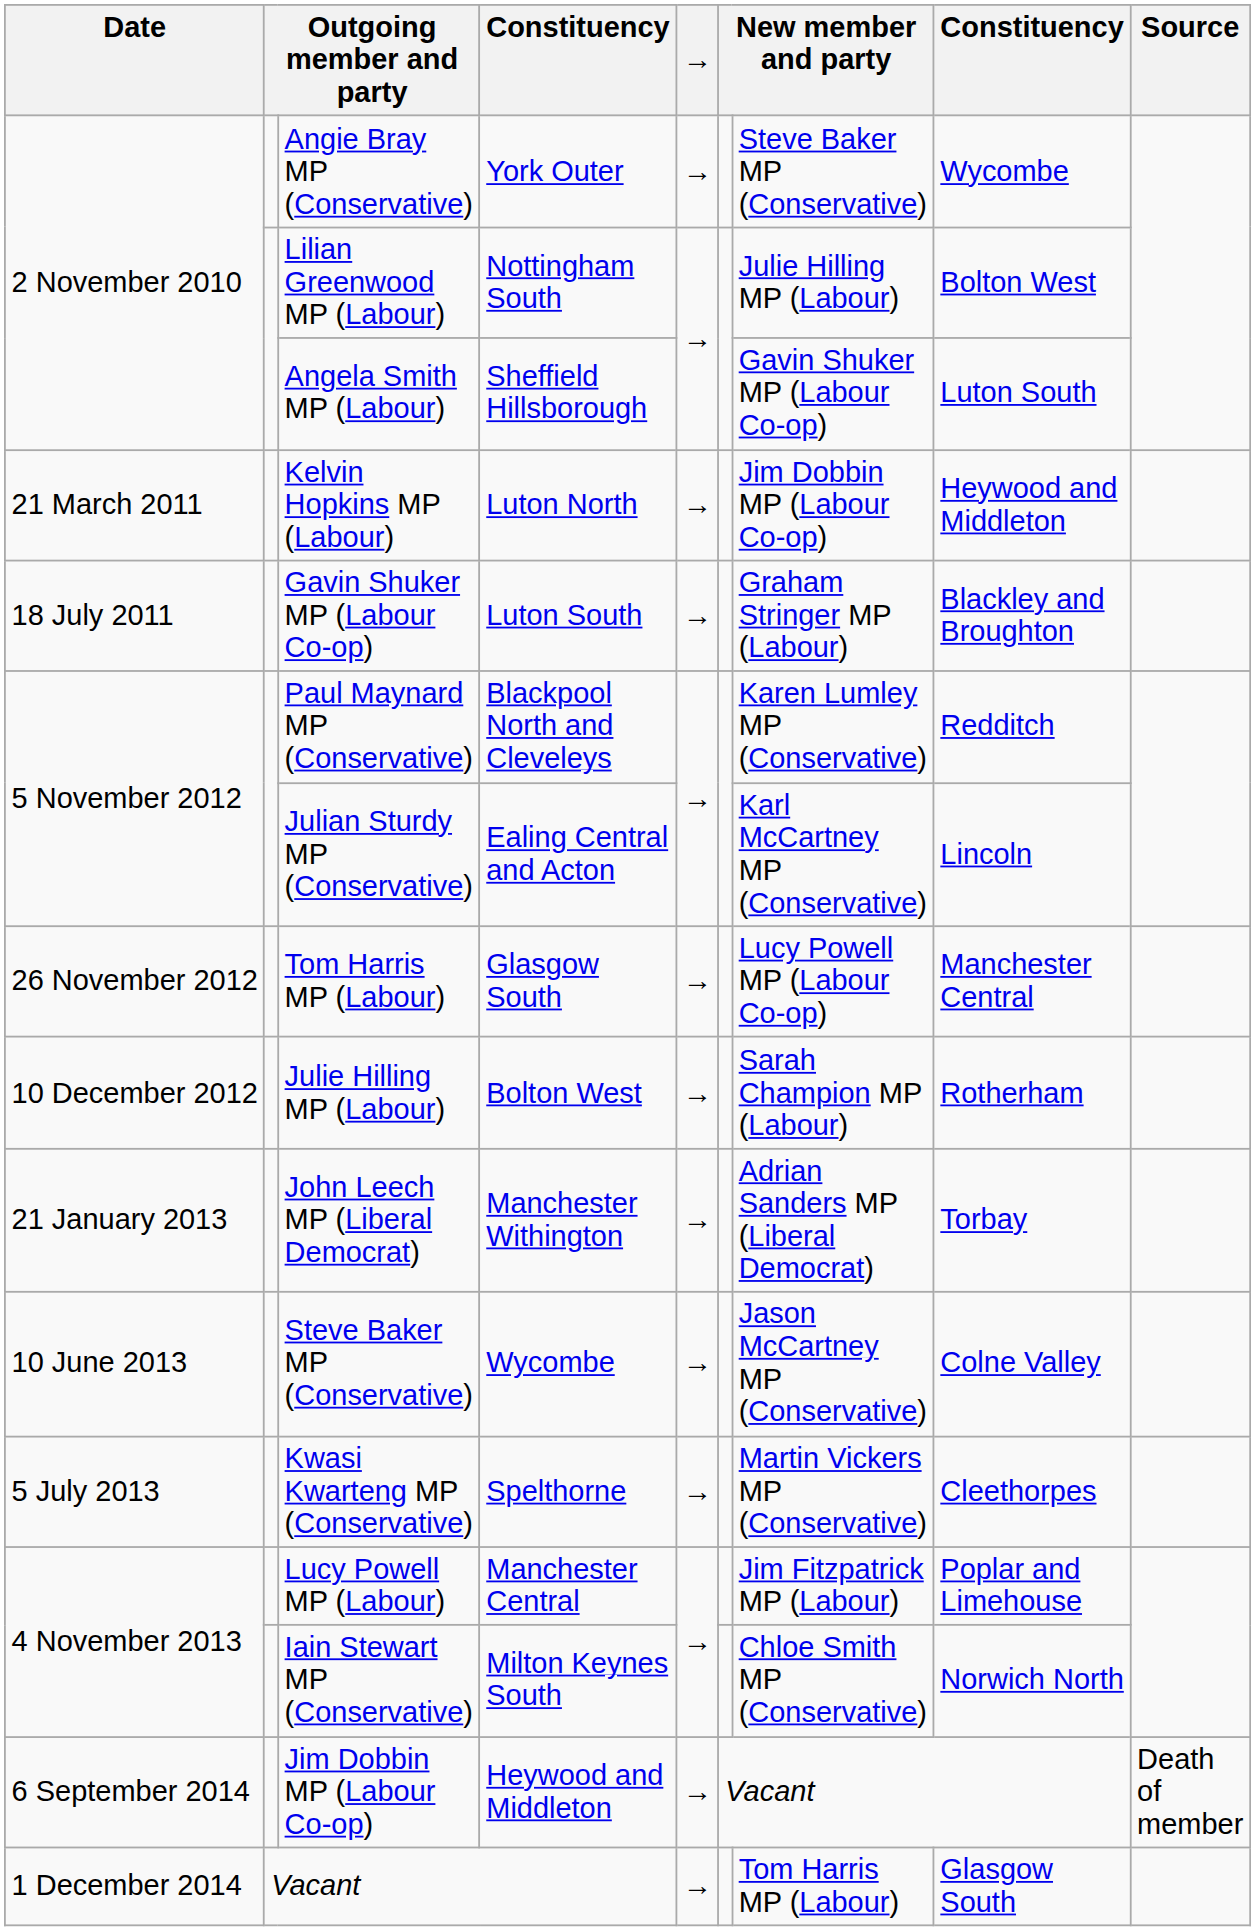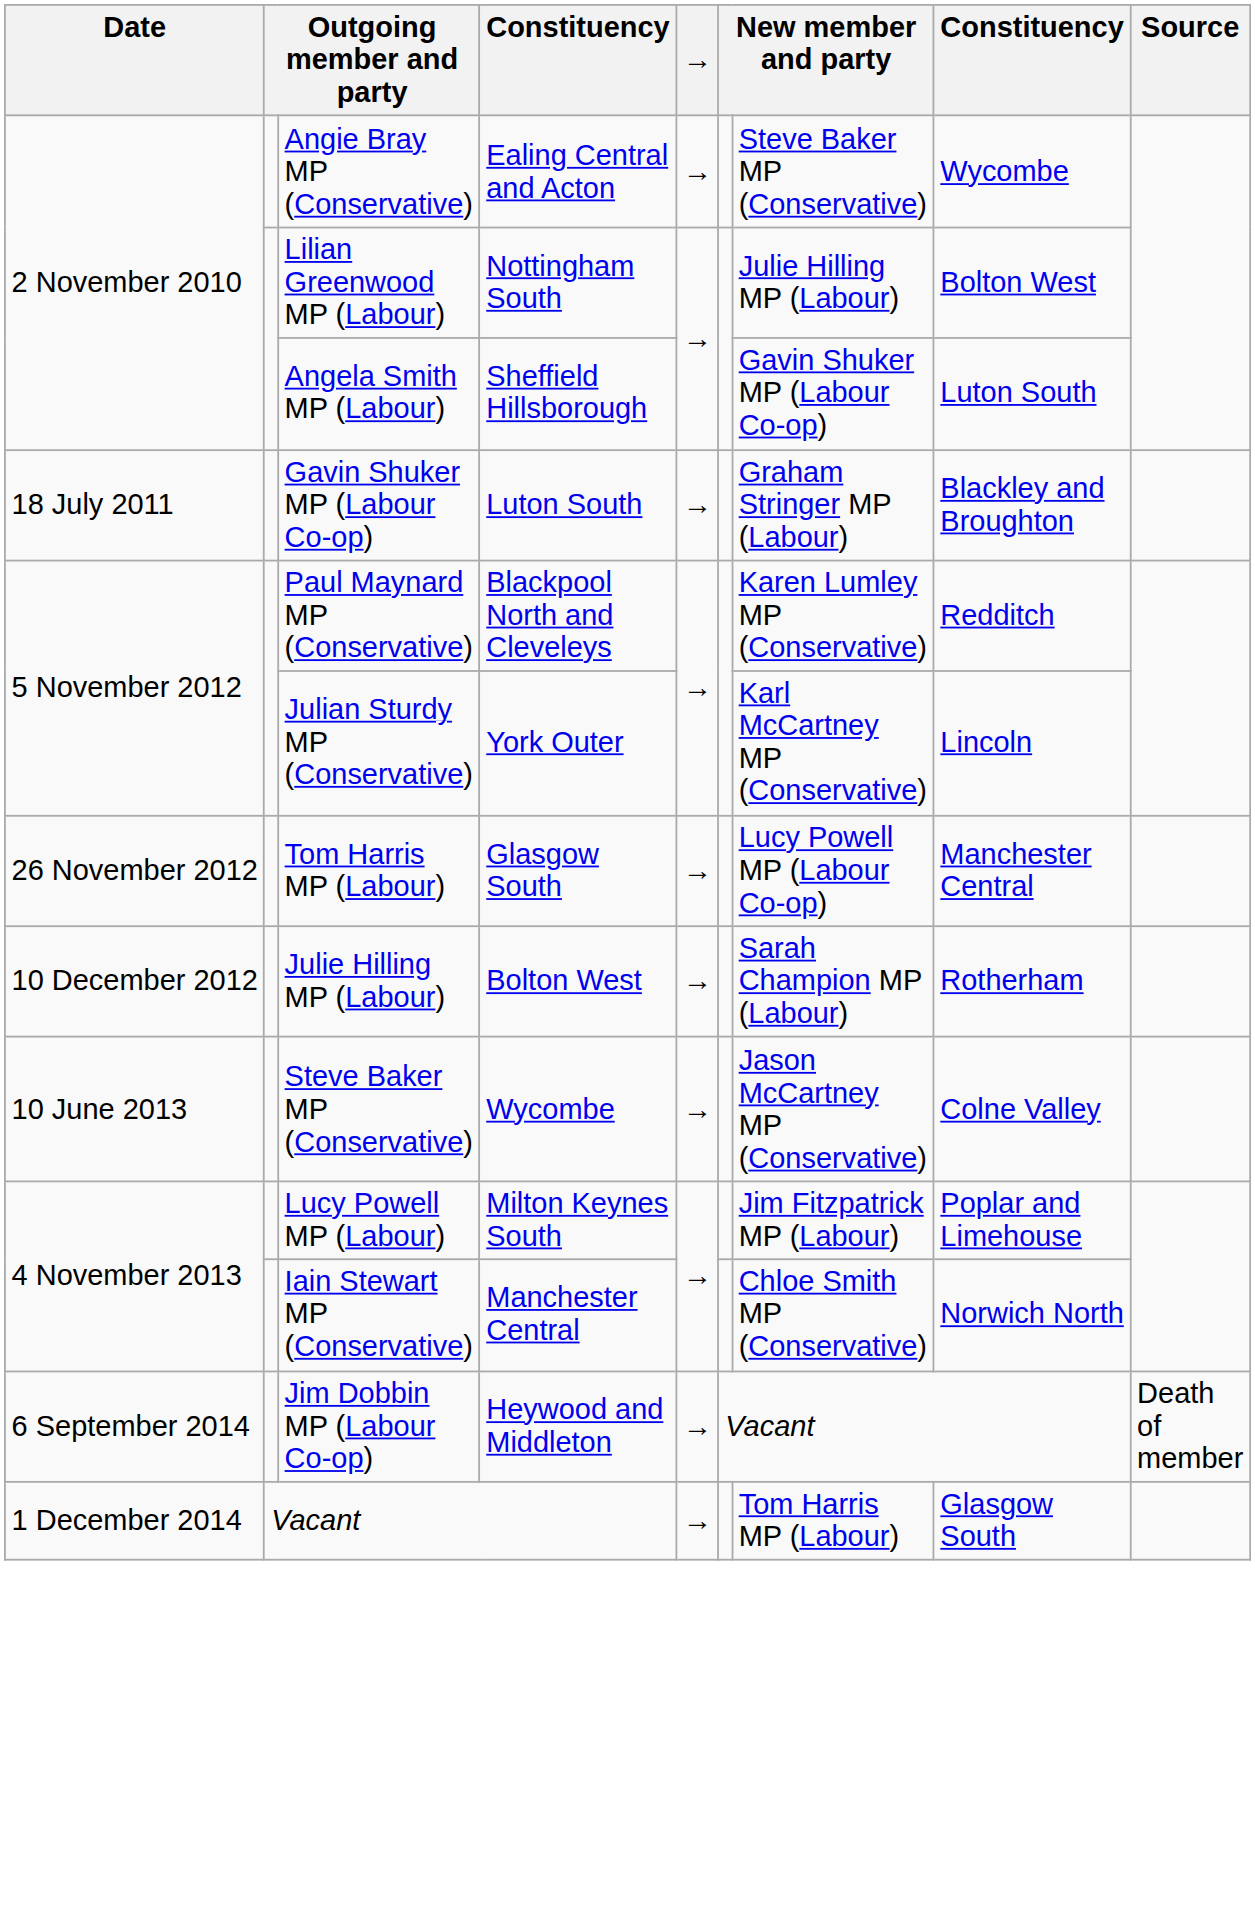Angie Bray MP (Conservative) | column 4: York Outer -> Ealing Central and Acton
- row: 21 March 2011 | Kelvin Hopkins MP (Labour) | Luton North | → | Jim Dobbin MP (Labour Co-op) | Heywood and Middleton
Julian Sturdy MP (Conservative) | column 4: Ealing Central and Acton -> York Outer
- row: 21 January 2013 | John Leech MP (Liberal Democrat) | Manchester Withington | → | Adrian Sanders MP (Liberal Democrat) | Torbay
- row: 5 July 2013 | Kwasi Kwarteng MP (Conservative) | Spelthorne | → | Martin Vickers MP (Conservative) | Cleethorpes
Lucy Powell MP (Labour) | column 4: Manchester Central -> Milton Keynes South
Iain Stewart MP (Conservative) | column 4: Milton Keynes South -> Manchester Central
